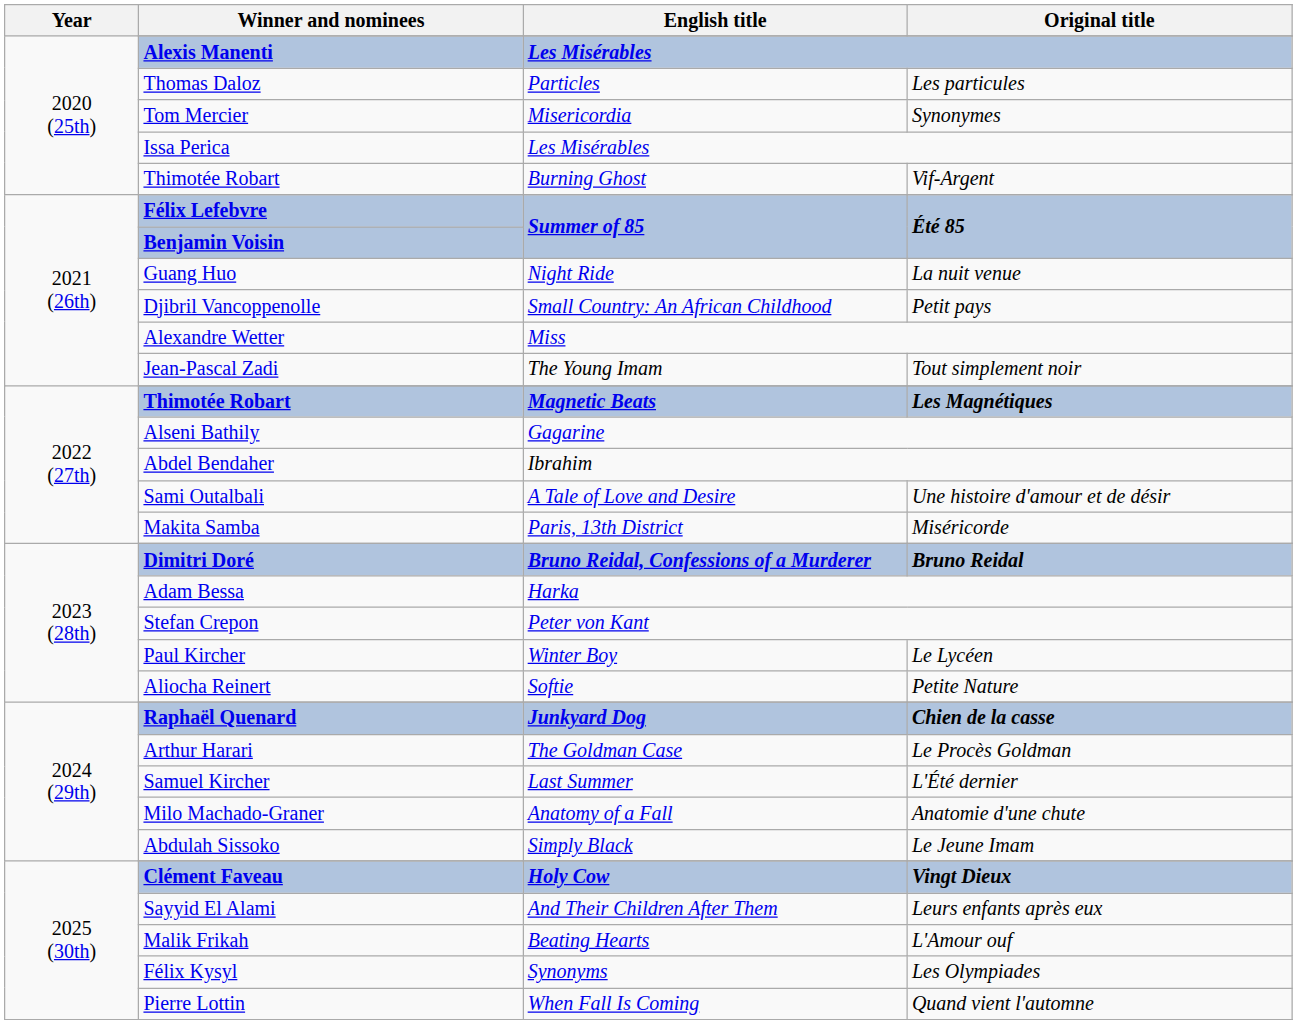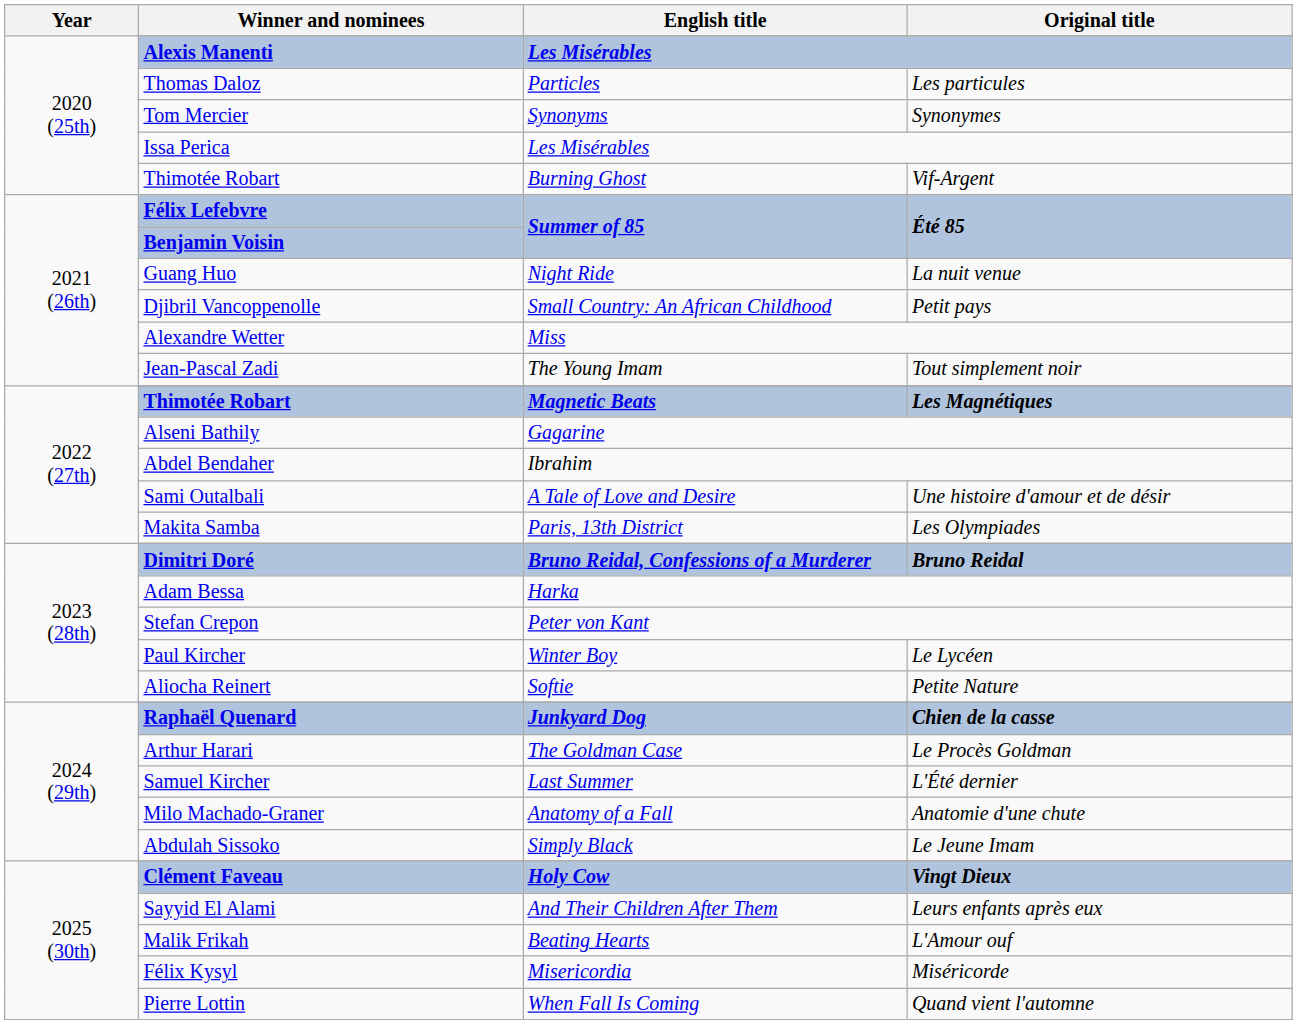Tom Mercier | English title: Misericordia -> Synonyms
Makita Samba | Original title: Miséricorde -> Les Olympiades
Félix Kysyl | English title: Synonyms -> Misericordia
Félix Kysyl | Original title: Les Olympiades -> Miséricorde
